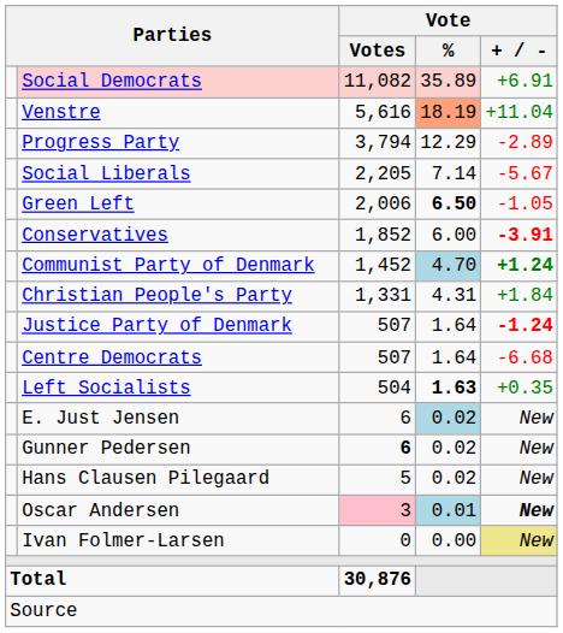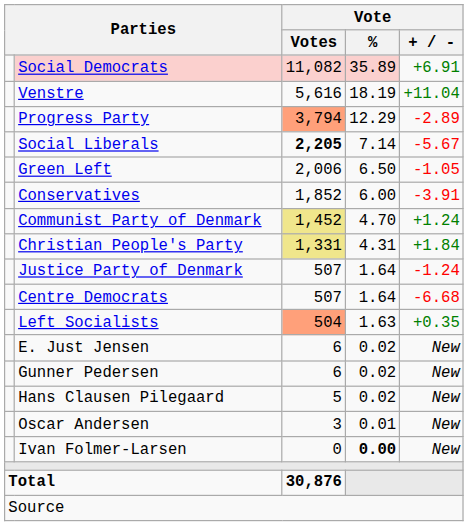Venstre | Vote / %: lightsalmon background -> no background
Progress Party | Vote / Votes: no background -> lightsalmon background
Social Liberals | Vote / Votes: normal -> bold
Green Left | Vote / %: bold -> normal
Conservatives | Vote / + / -: bold -> normal
Communist Party of Denmark | Vote / Votes: no background -> khaki background
Communist Party of Denmark | Vote / %: lightblue background -> no background
Communist Party of Denmark | Vote / + / -: bold -> normal
Christian People's Party | Vote / Votes: no background -> khaki background
Justice Party of Denmark | Vote / + / -: bold -> normal
Left Socialists | Vote / Votes: no background -> lightsalmon background
Left Socialists | Vote / %: bold -> normal
E. Just Jensen | Vote / %: lightblue background -> no background
Gunner Pedersen | Vote / Votes: bold -> normal
Oscar Andersen | Vote / Votes: pink background -> no background
Oscar Andersen | Vote / %: lightblue background -> no background
Oscar Andersen | Vote / + / -: bold -> normal
Ivan Folmer-Larsen | Vote / %: normal -> bold
Ivan Folmer-Larsen | Vote / + / -: khaki background -> no background
